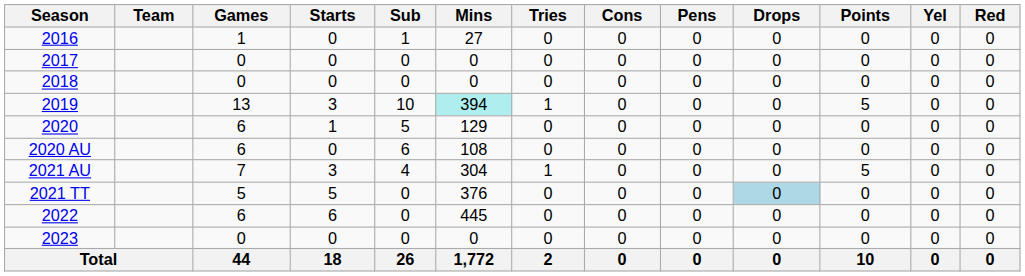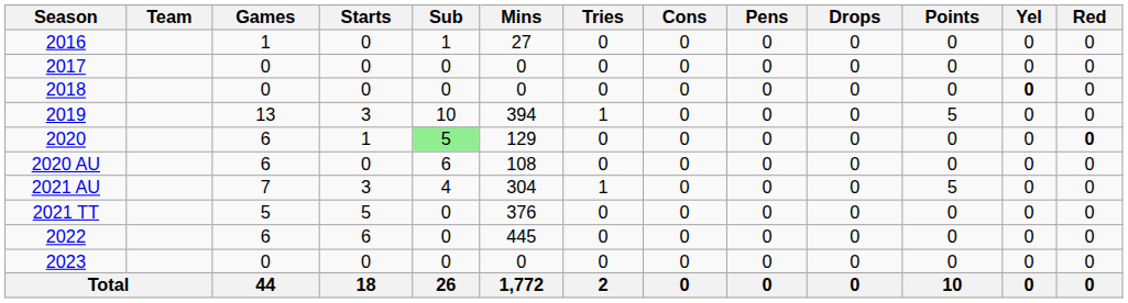2018 | Yel: normal -> bold
2019 | Mins: paleturquoise background -> no background
2020 | Sub: no background -> lightgreen background
2020 | Red: normal -> bold
2021 TT | Drops: lightblue background -> no background
